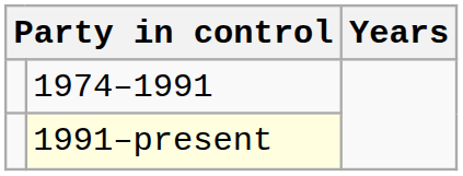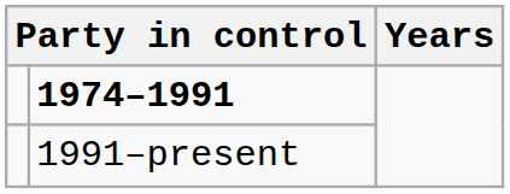1974–1991 | column 2: normal -> bold
1991–present | column 2: lightyellow background -> no background
